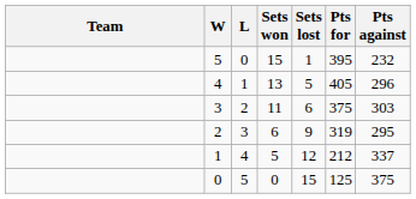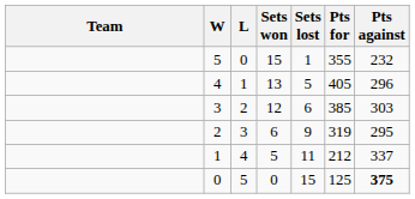row 2 | Pts for: 395 -> 355
row 4 | Sets won: 11 -> 12
row 4 | Pts for: 375 -> 385
row 6 | Sets lost: 12 -> 11
row 7 | Pts against: normal -> bold
